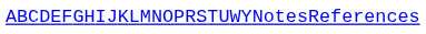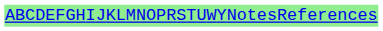row 1 | column 1: no background -> lightgreen background
